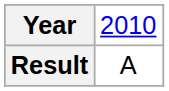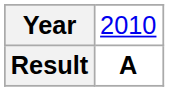Result | column 2: normal -> bold
